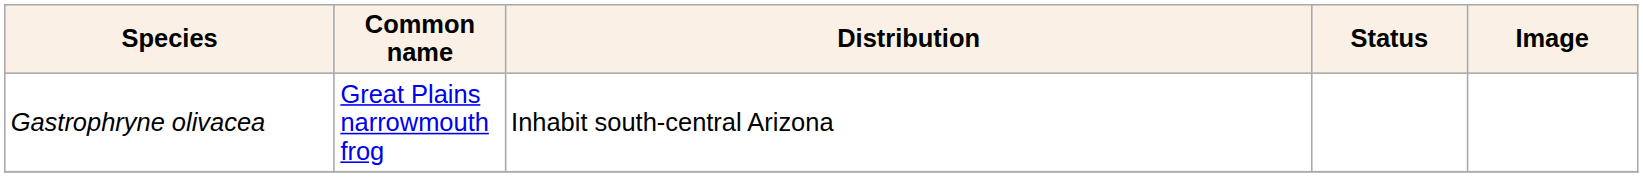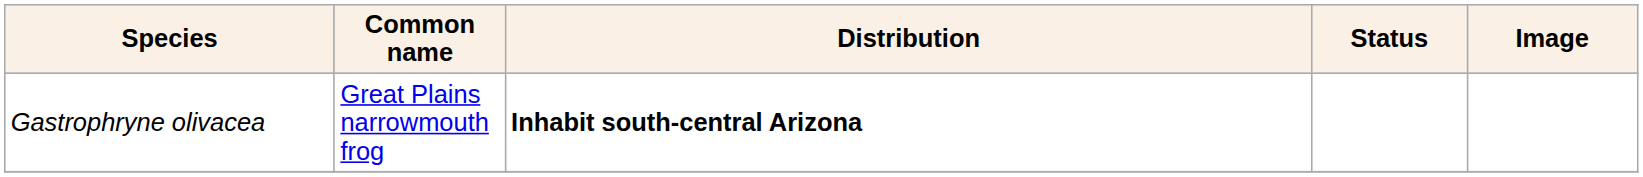Gastrophryne olivacea | Distribution: normal -> bold
